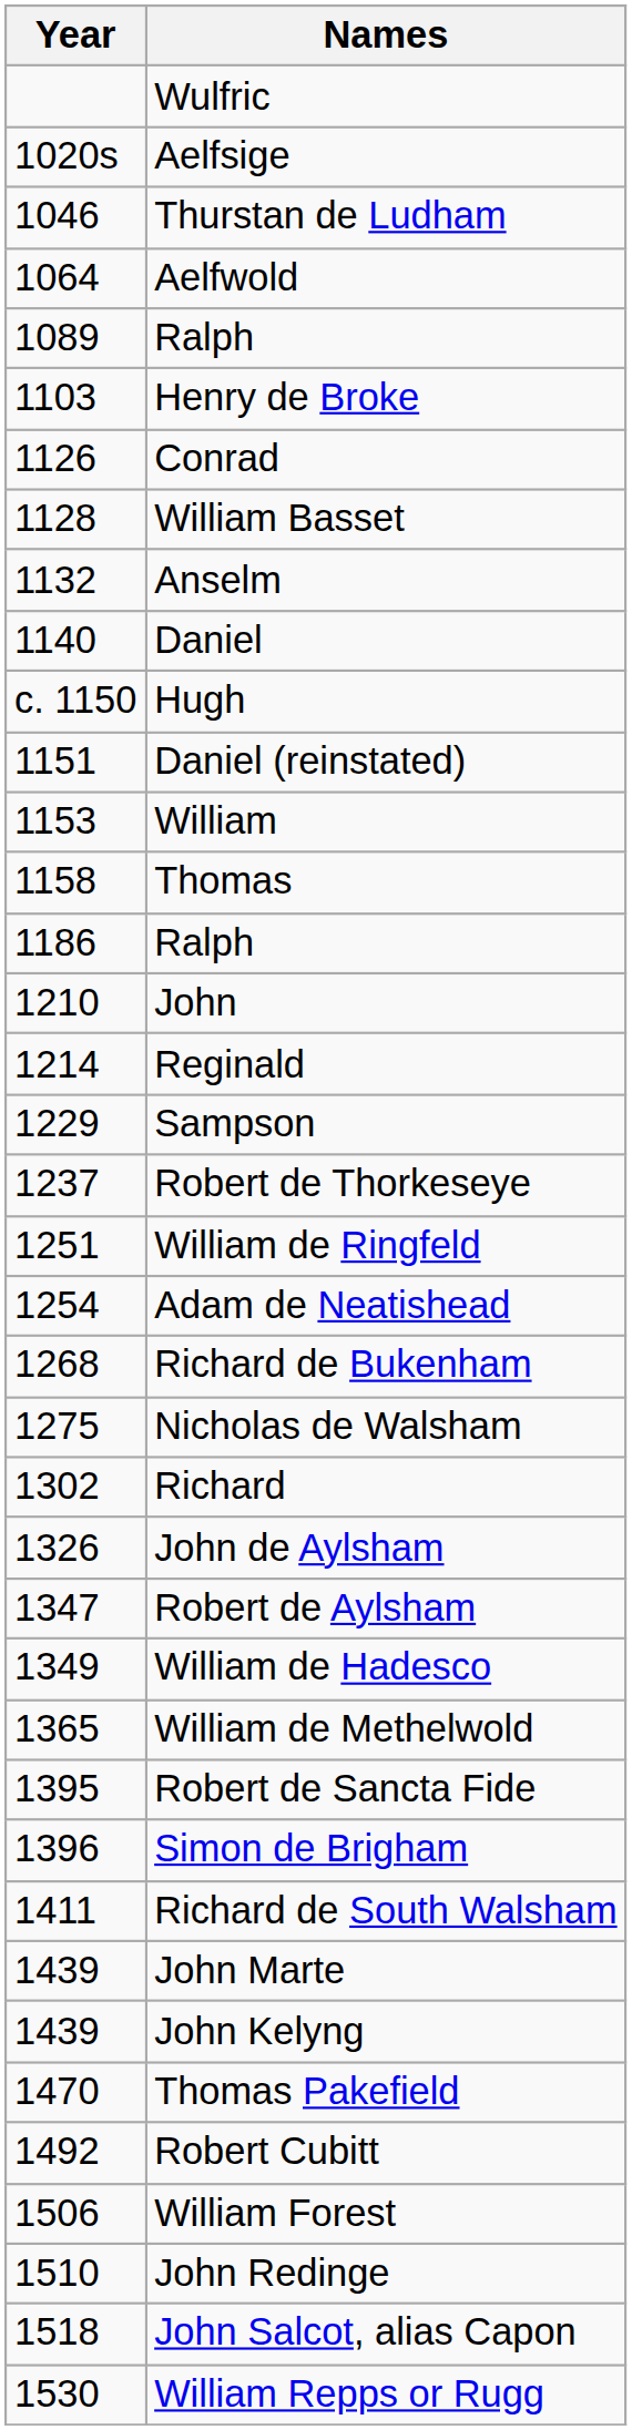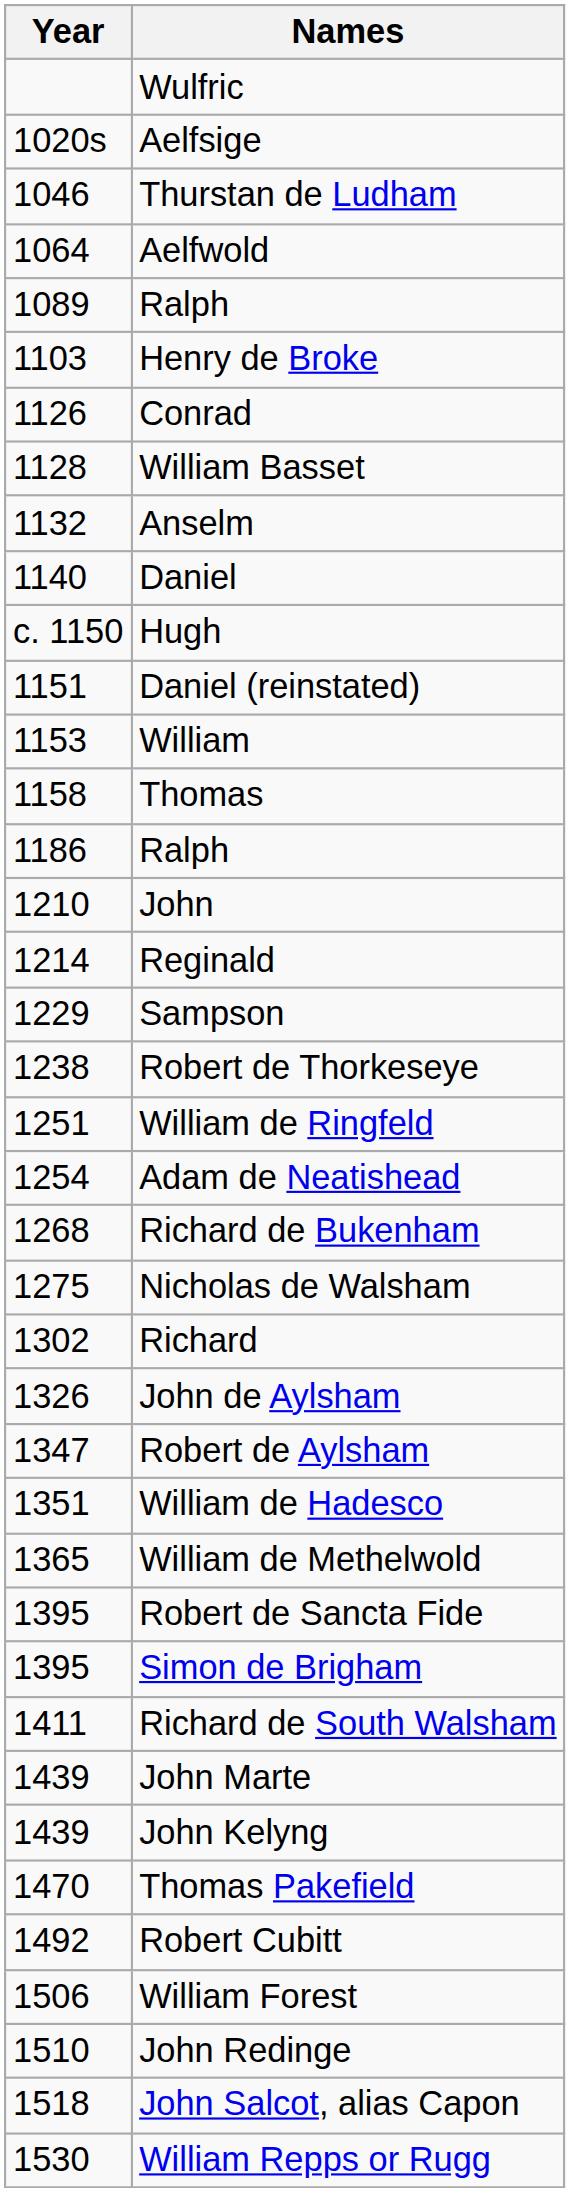row 20 | Year: 1237 -> 1238
row 28 | Year: 1349 -> 1351
row 31 | Year: 1396 -> 1395
